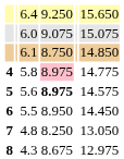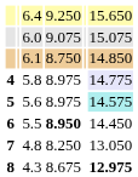5.8 | column 3: pink background -> no background
5.8 | column 4: no background -> lavender background
5.6 | column 3: bold -> normal
5.6 | column 4: no background -> paleturquoise background
5.5 | column 3: normal -> bold
4.3 | column 4: normal -> bold
